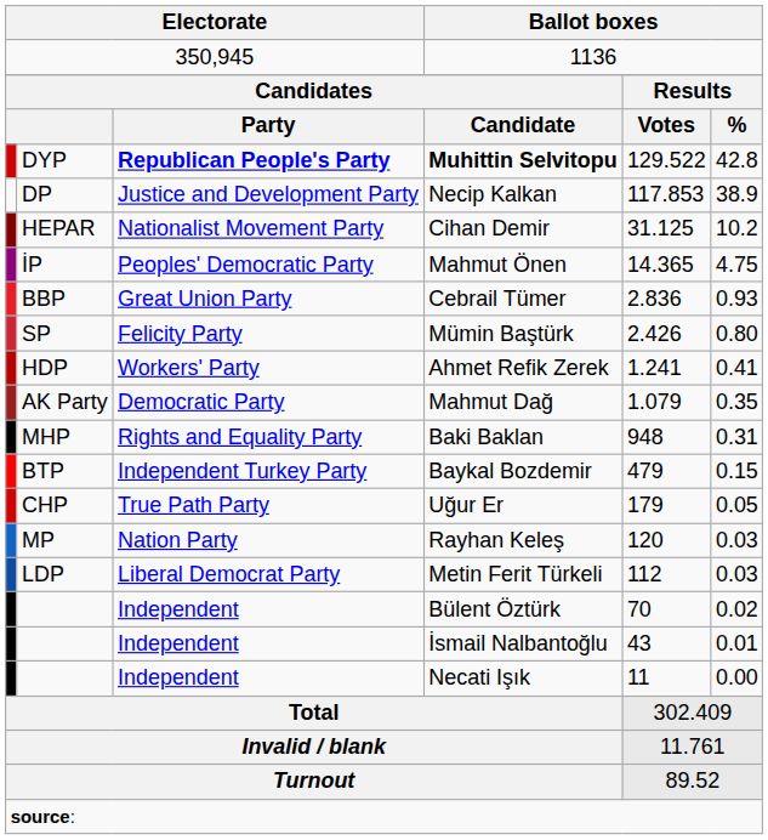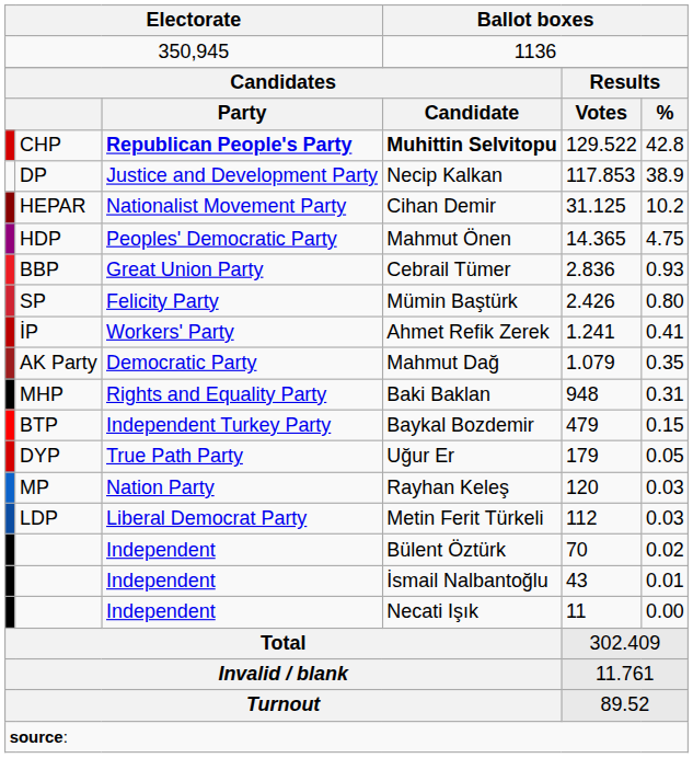Muhittin Selvitopu | column 2: DYP -> CHP
Mahmut Önen | column 2: İP -> HDP
Ahmet Refik Zerek | column 2: HDP -> İP
Uğur Er | column 2: CHP -> DYP
